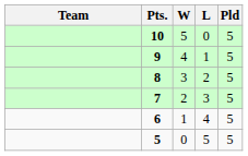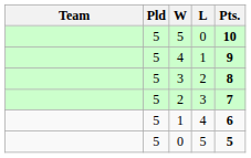columns swapped: Pld <-> Pts.
